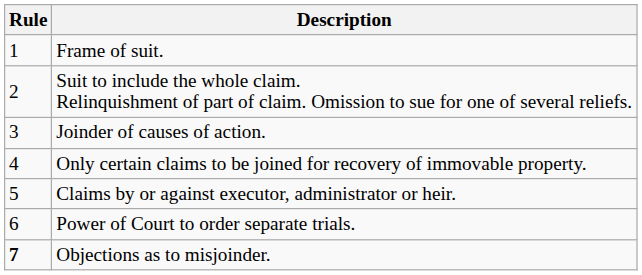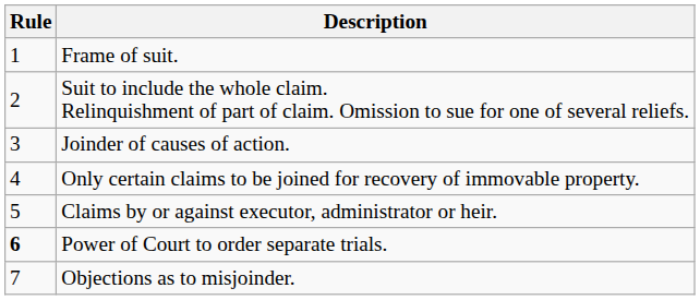Power of Court to order separate trials. | Rule: normal -> bold
Objections as to misjoinder. | Rule: bold -> normal
